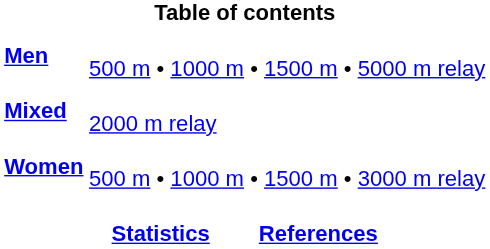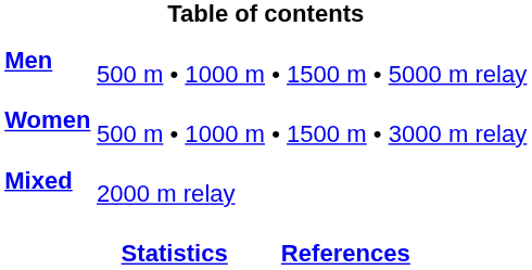rows swapped: Women <-> Mixed
